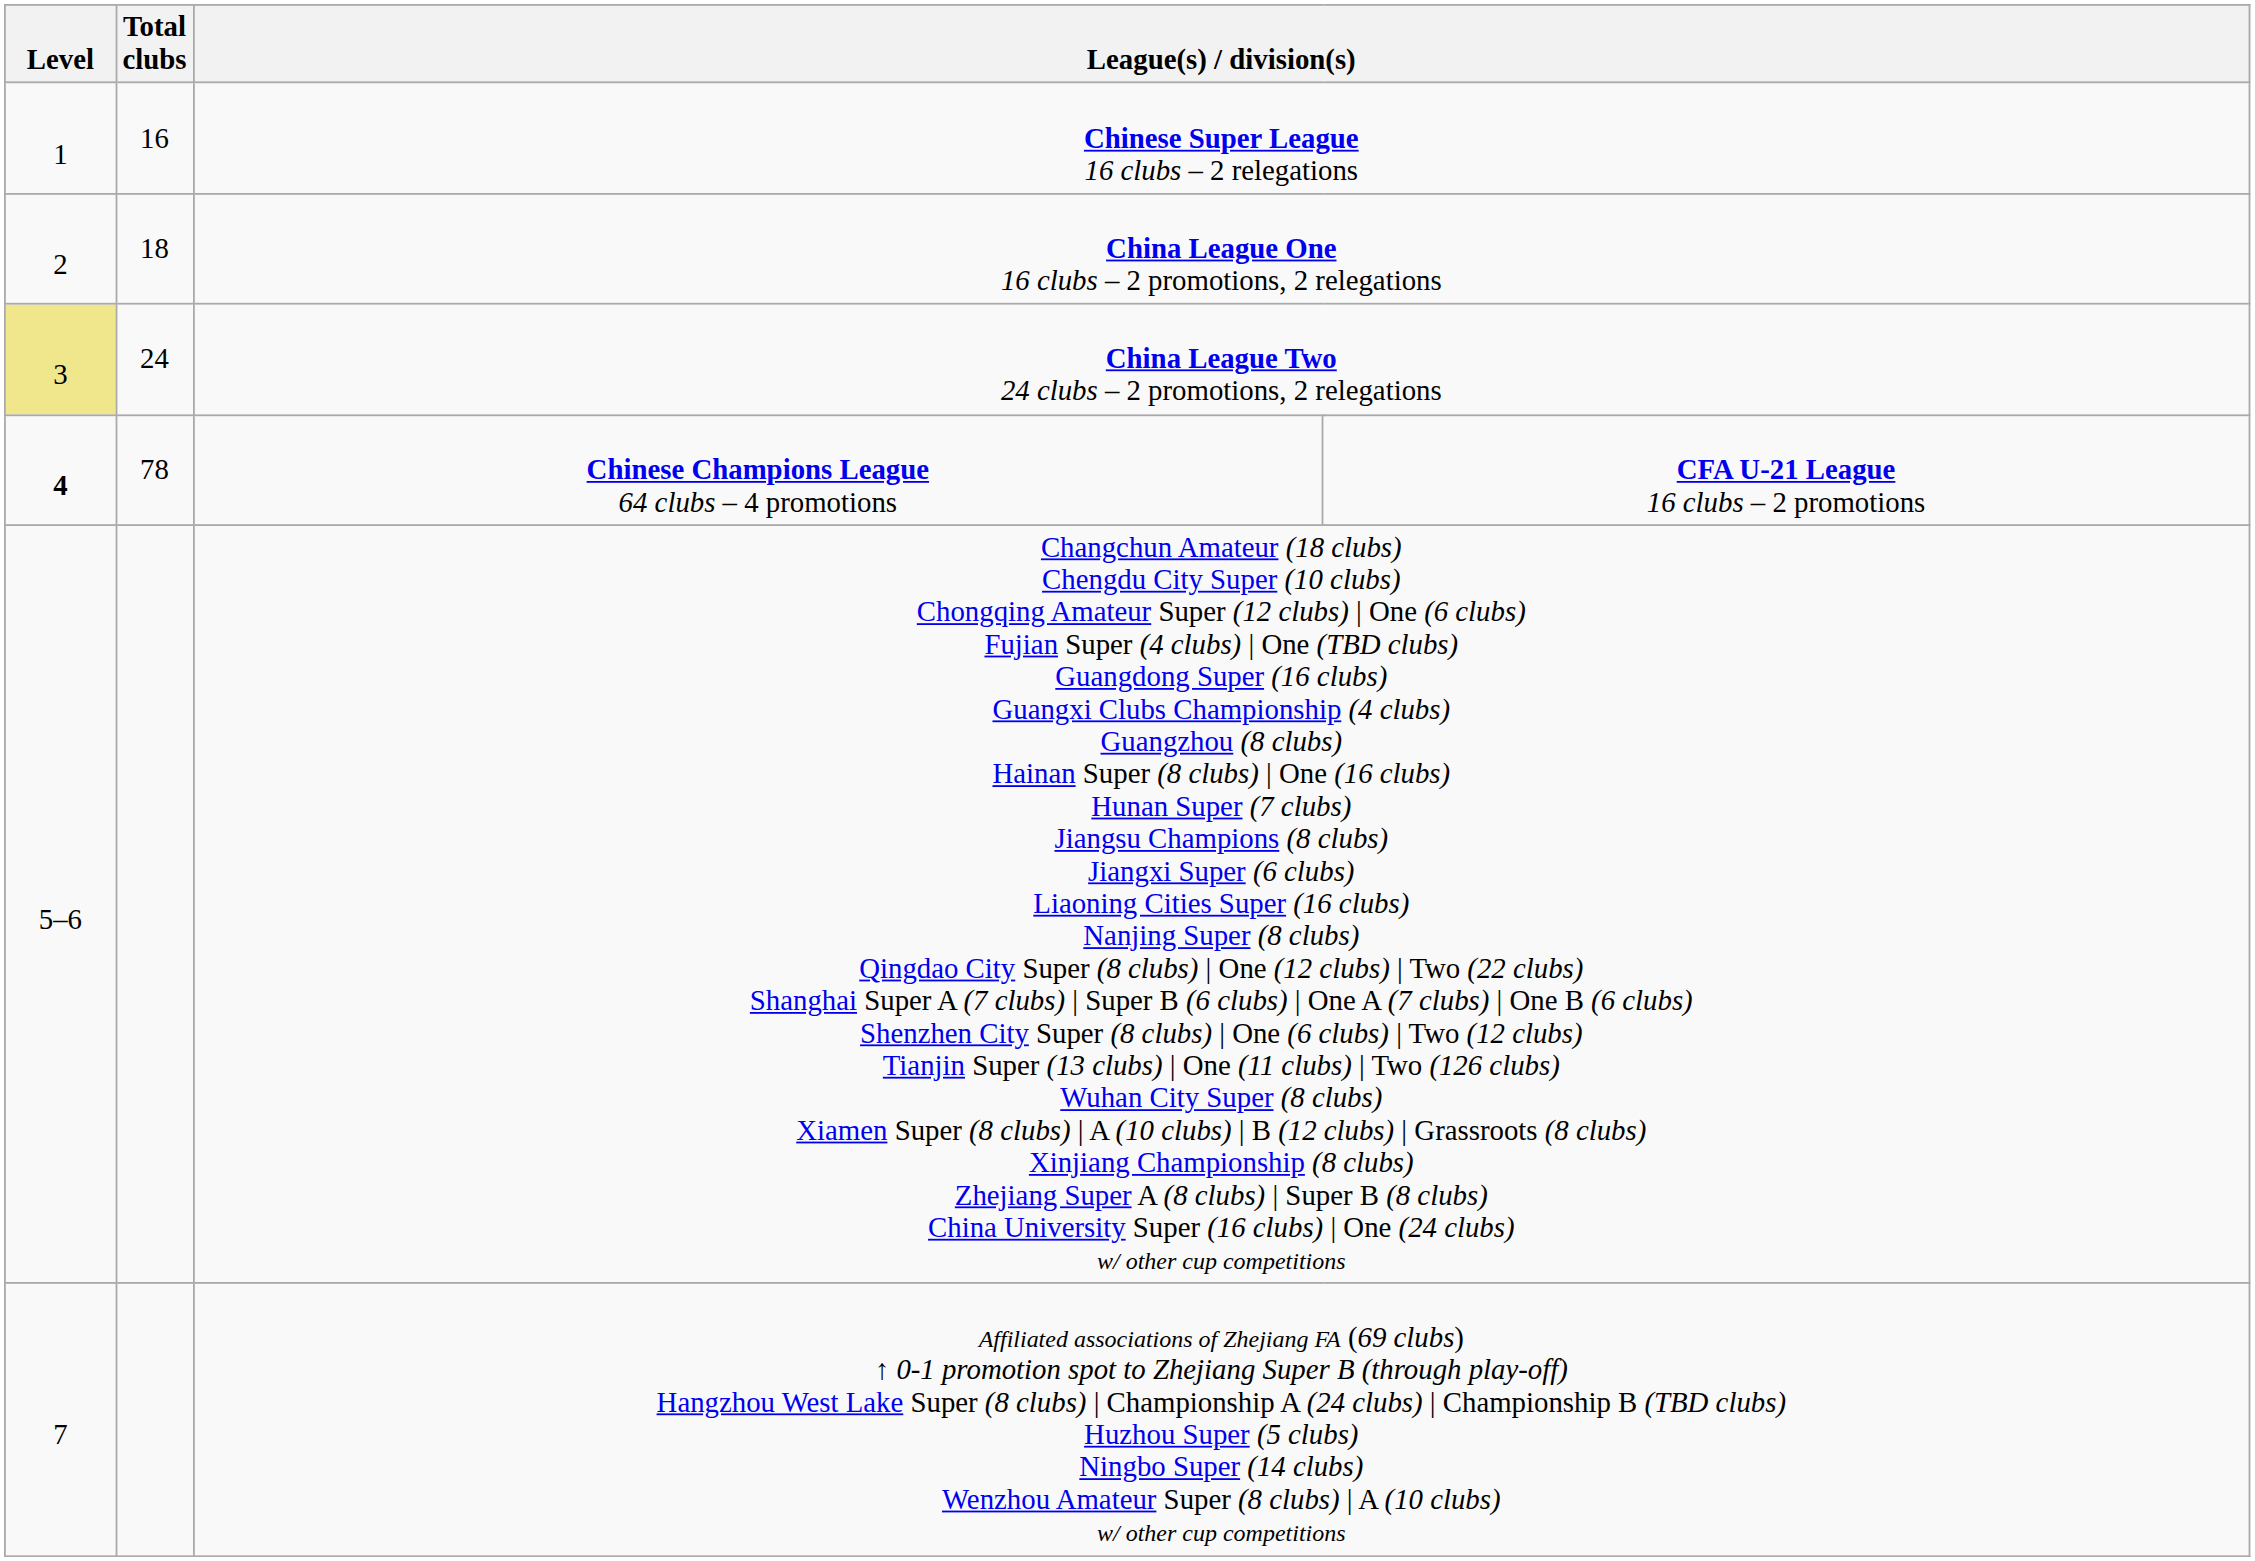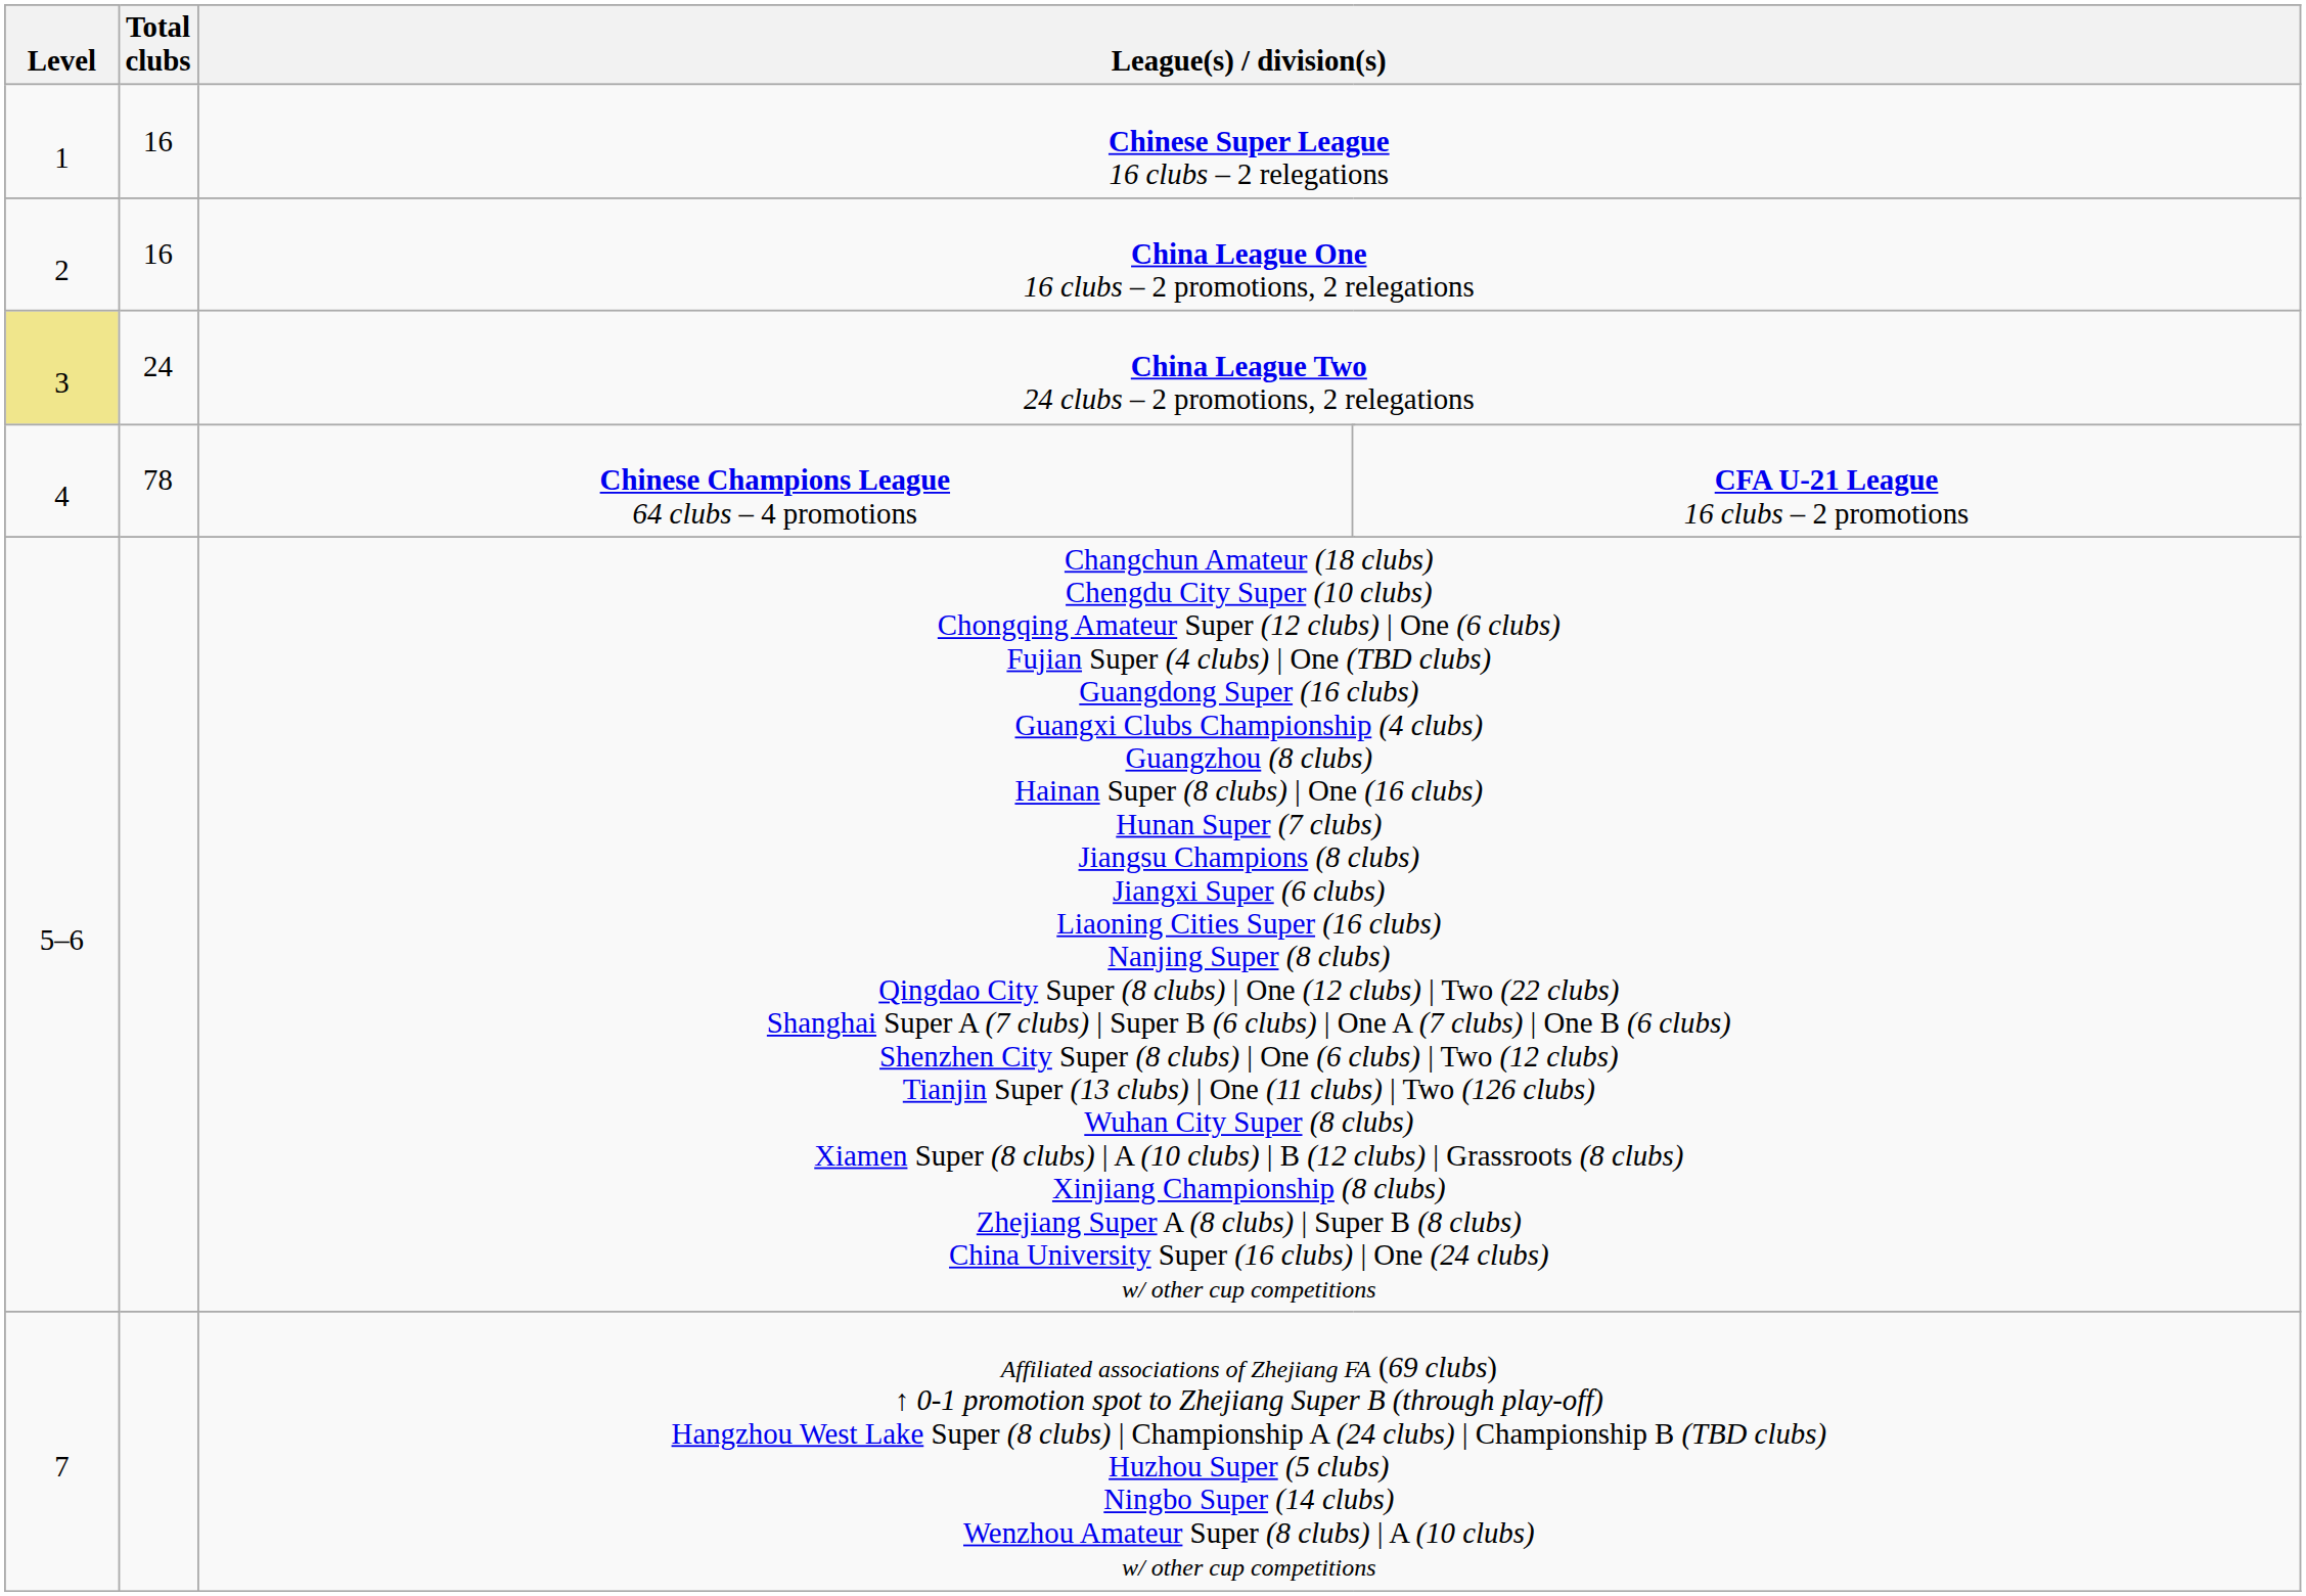China League One 16 clubs – 2 promotions, 2 relegations | Total clubs: 18 -> 16
Chinese Champions League 64 clubs – 4 promotions | Level: bold -> normal
